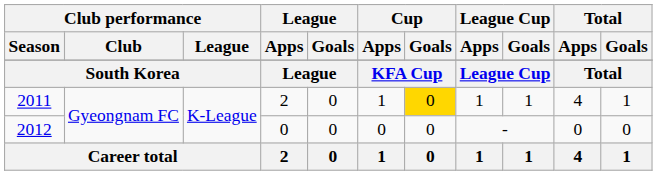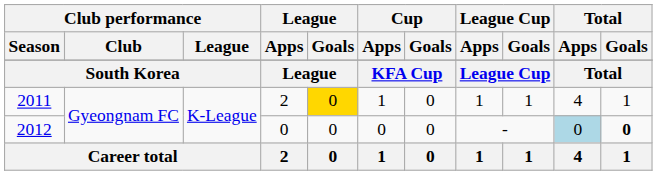2011 | League / Goals: no background -> gold background
2011 | Cup / Goals: gold background -> no background
2012 | Total / Apps: no background -> lightblue background
2012 | Total / Goals: normal -> bold
